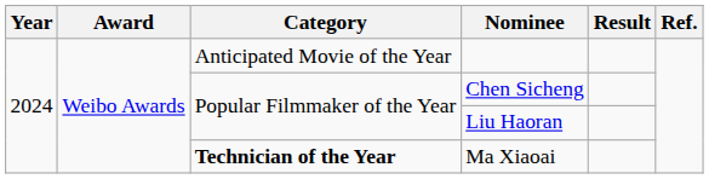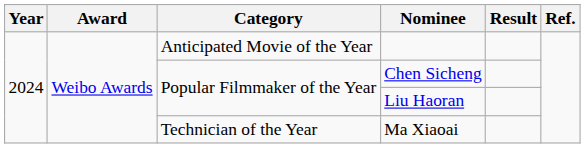Ma Xiaoai | Category: bold -> normal
